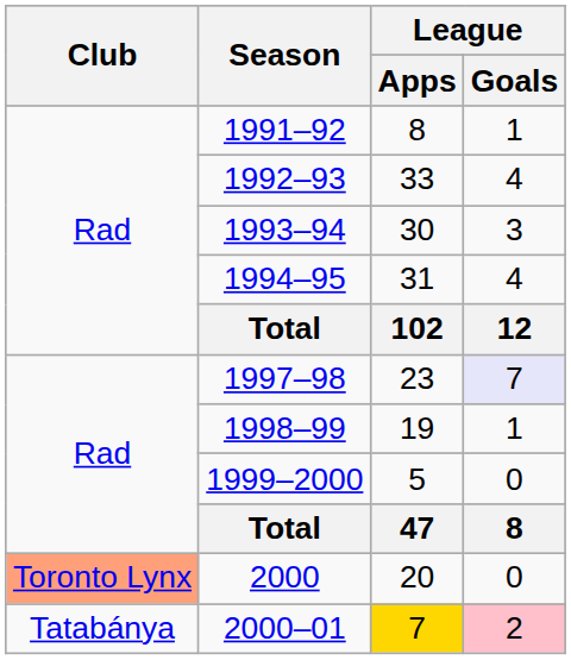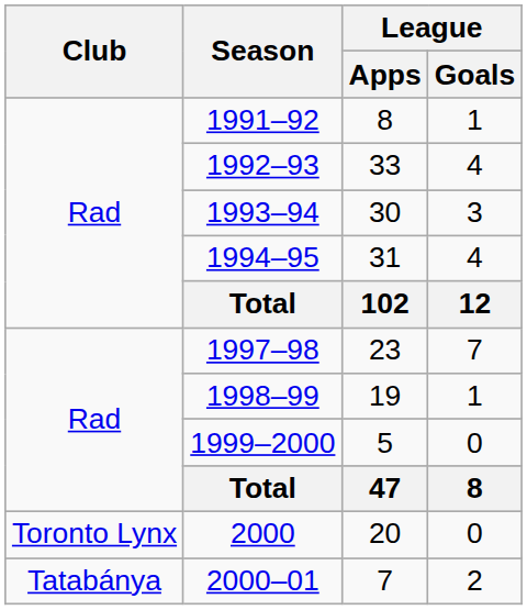1997–98 | League / Goals: lavender background -> no background
2000 | Club: lightsalmon background -> no background
2000–01 | League / Apps: gold background -> no background
2000–01 | League / Goals: pink background -> no background
